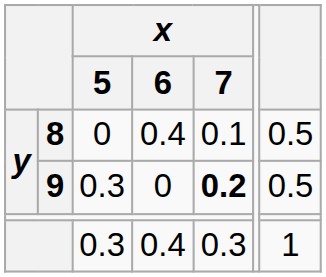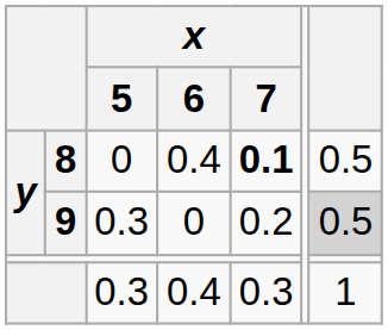8 | x / 7: normal -> bold
9 | x / 7: bold -> normal
9 | column 7: no background -> lightgrey background
